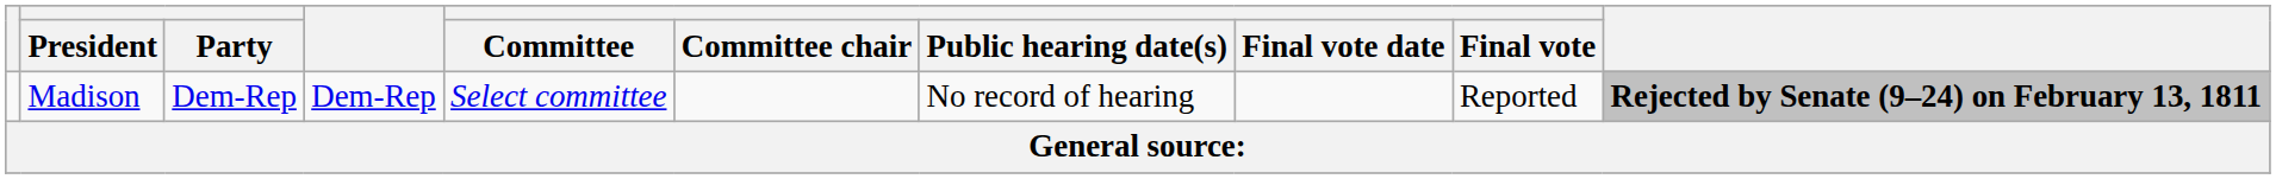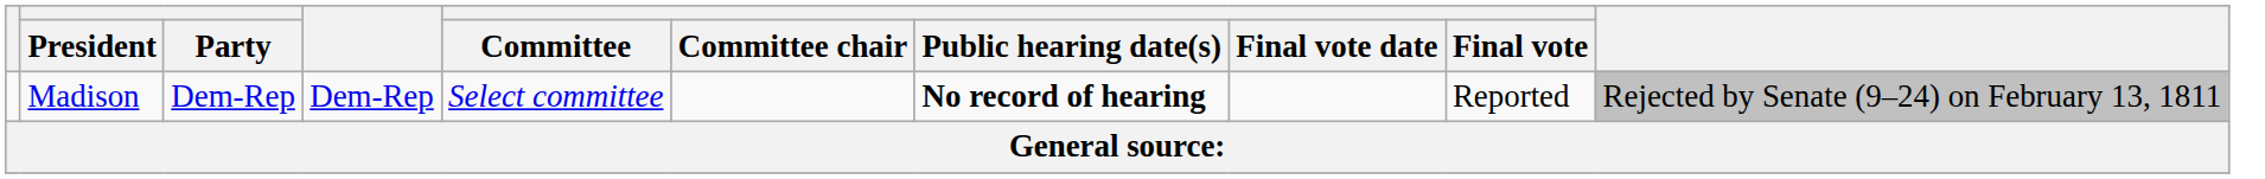Madison | Public hearing date(s): normal -> bold
Madison | column 10: bold -> normal
